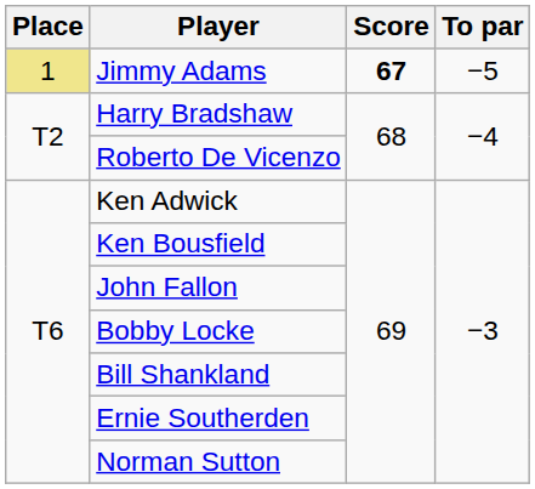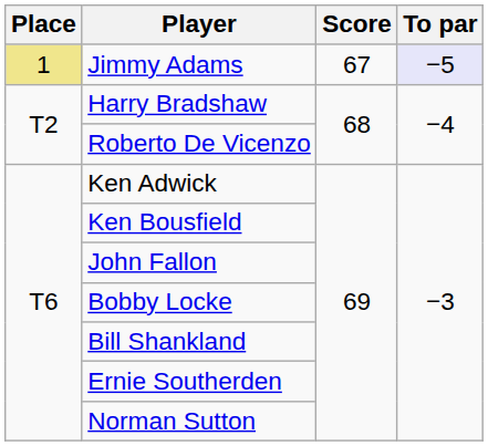Jimmy Adams | Score: bold -> normal
Jimmy Adams | To par: no background -> lavender background
